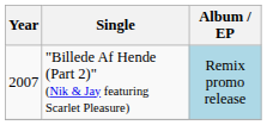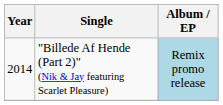row 2 | Year: 2007 -> 2014
